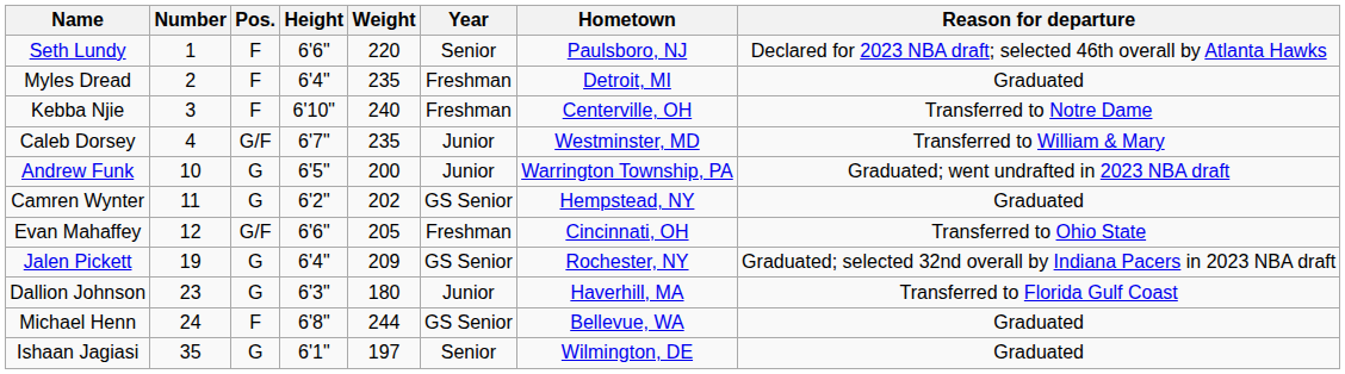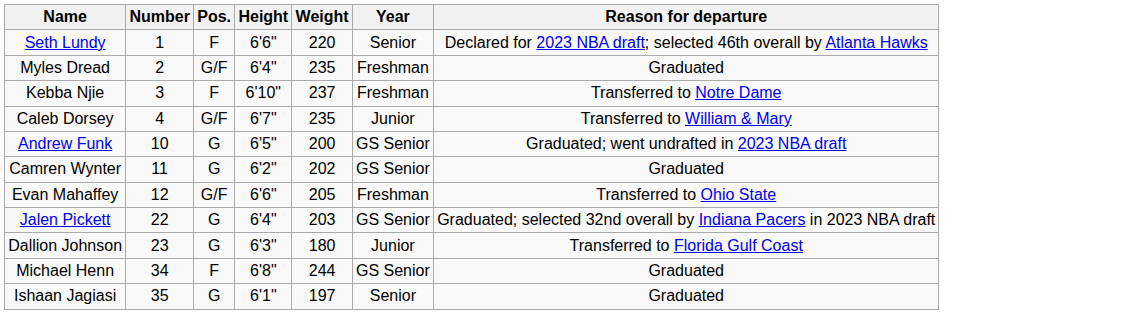- column: Hometown | Paulsboro, NJ | Detroit, MI | Centerville, OH | Westminster, MD | Warrington Township, PA | Hempstead, NY | Cincinnati, OH | Rochester, NY | Haverhill, MA | Bellevue, WA | Wilmington, DE
Myles Dread | Pos.: F -> G/F
Kebba Njie | Weight: 240 -> 237
Andrew Funk | Year: Junior -> GS Senior
Jalen Pickett | Number: 19 -> 22
Jalen Pickett | Weight: 209 -> 203
Michael Henn | Number: 24 -> 34
